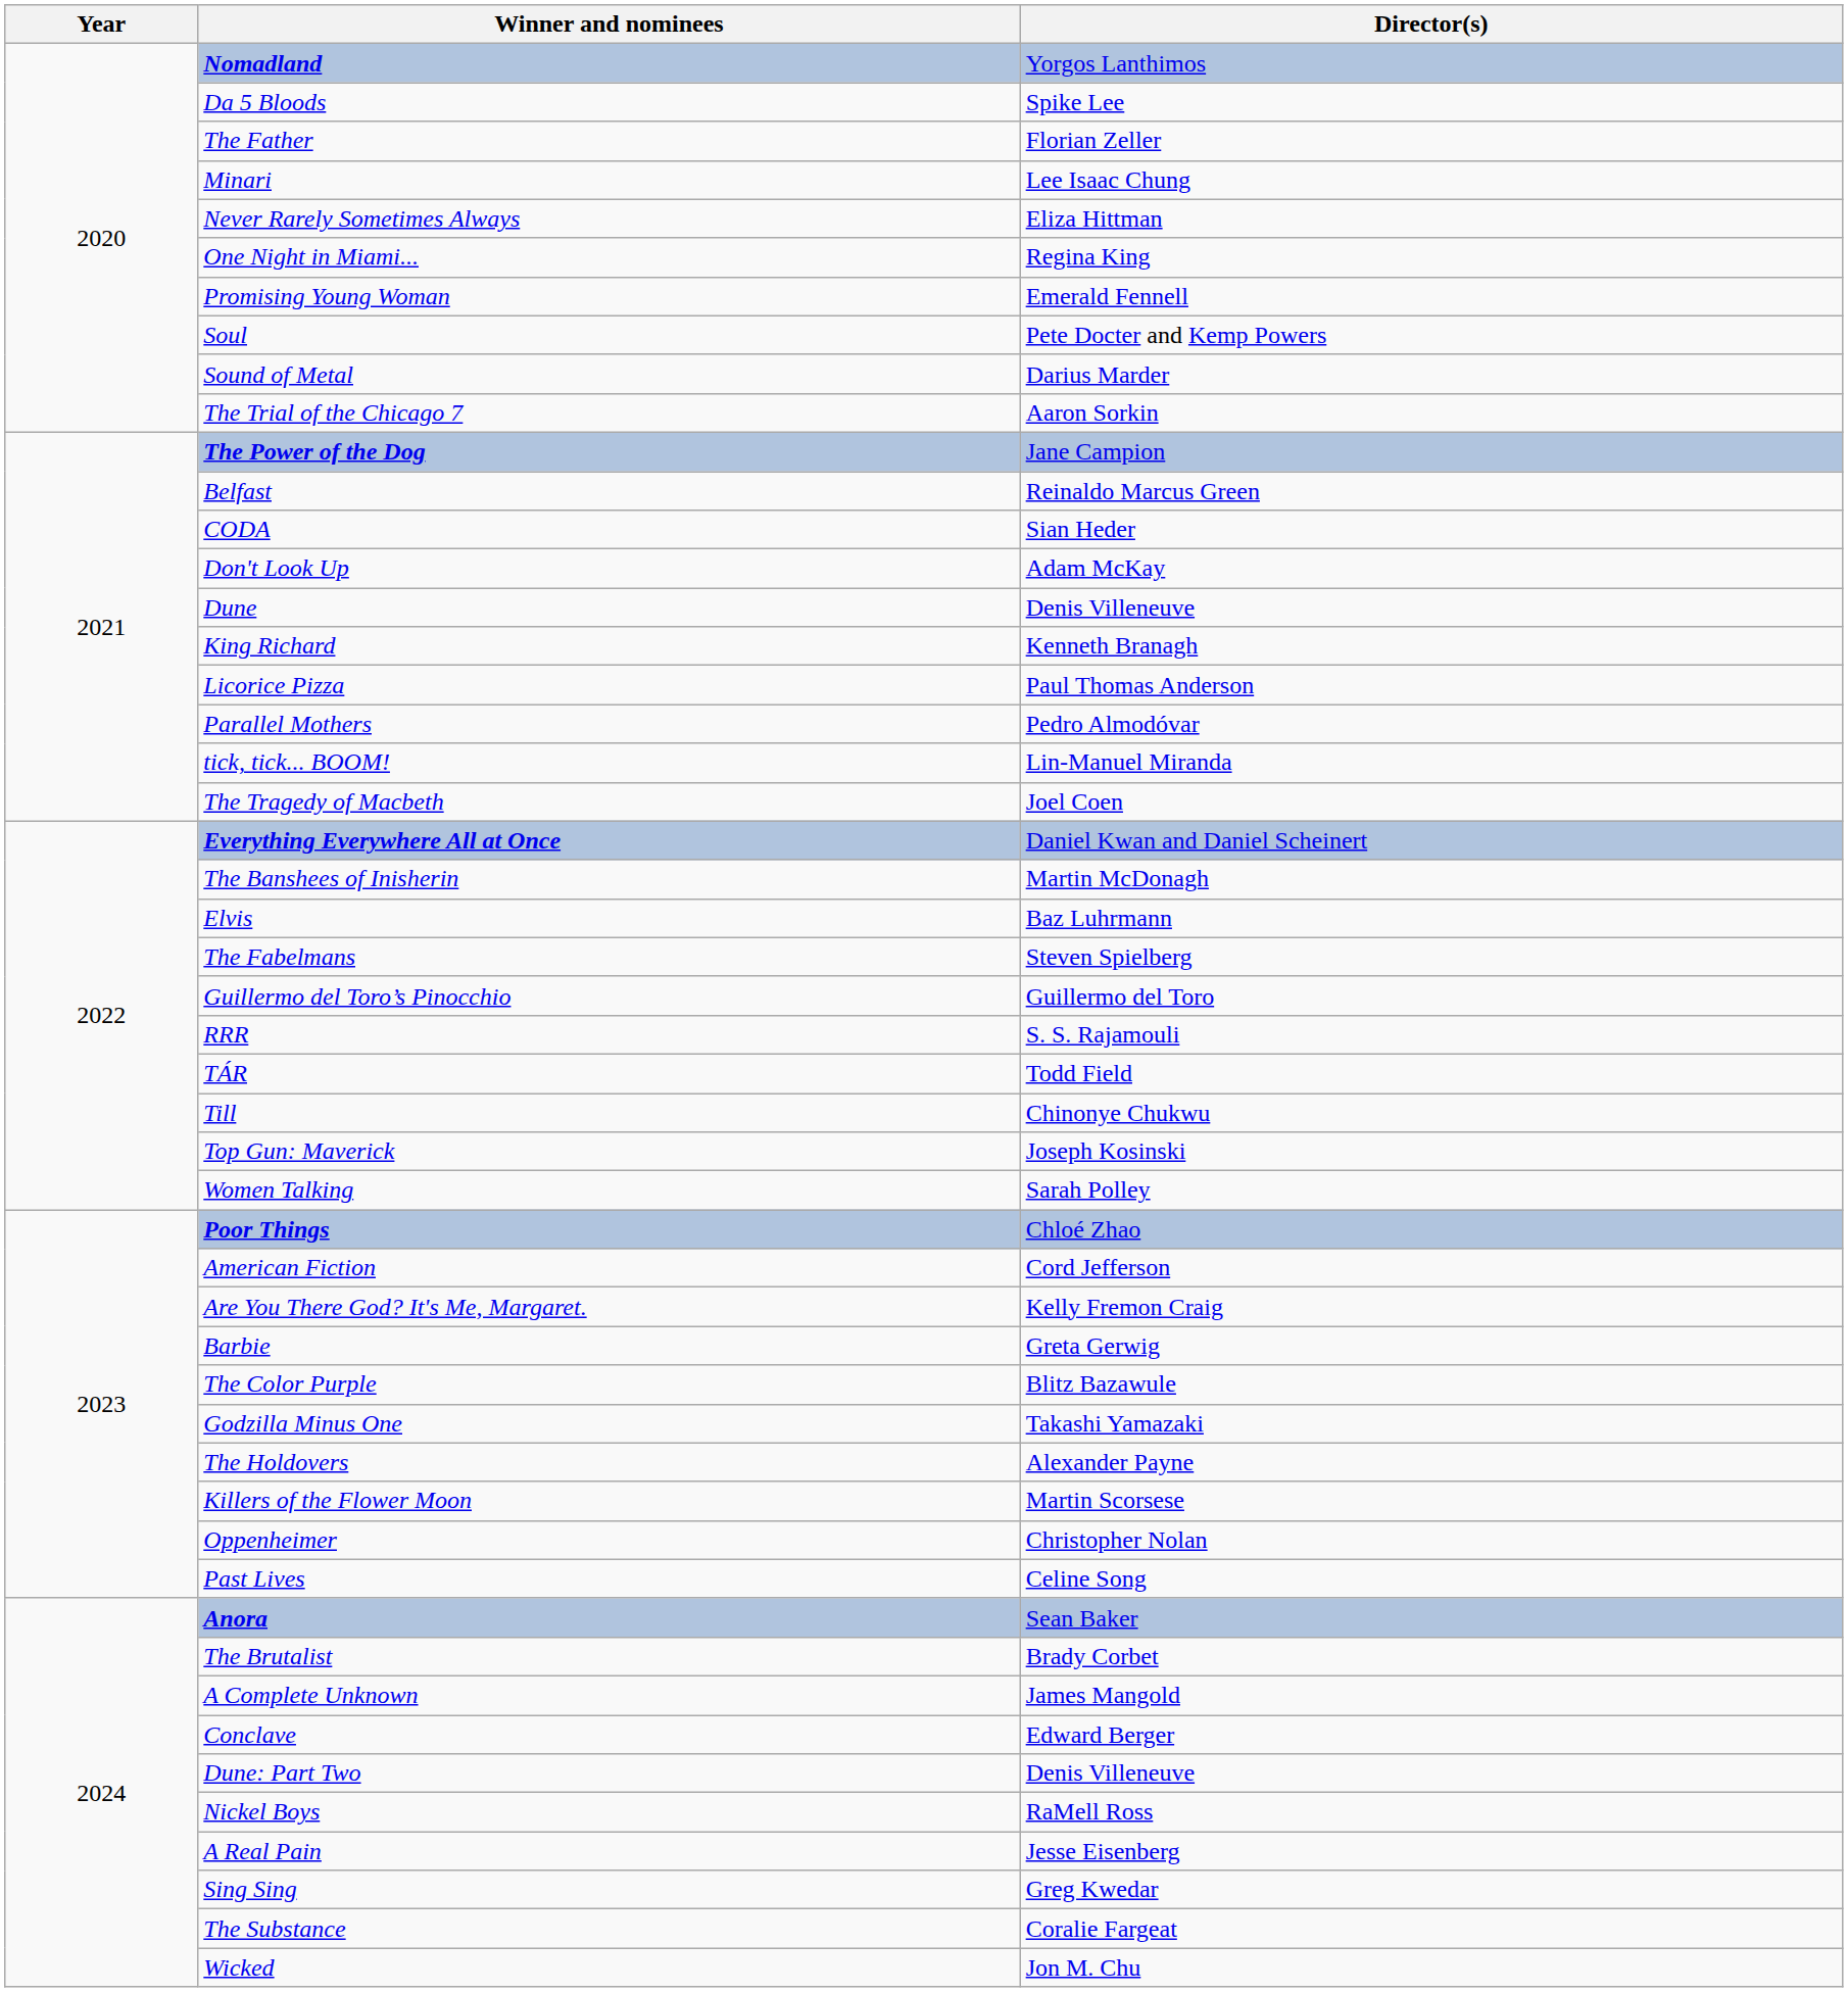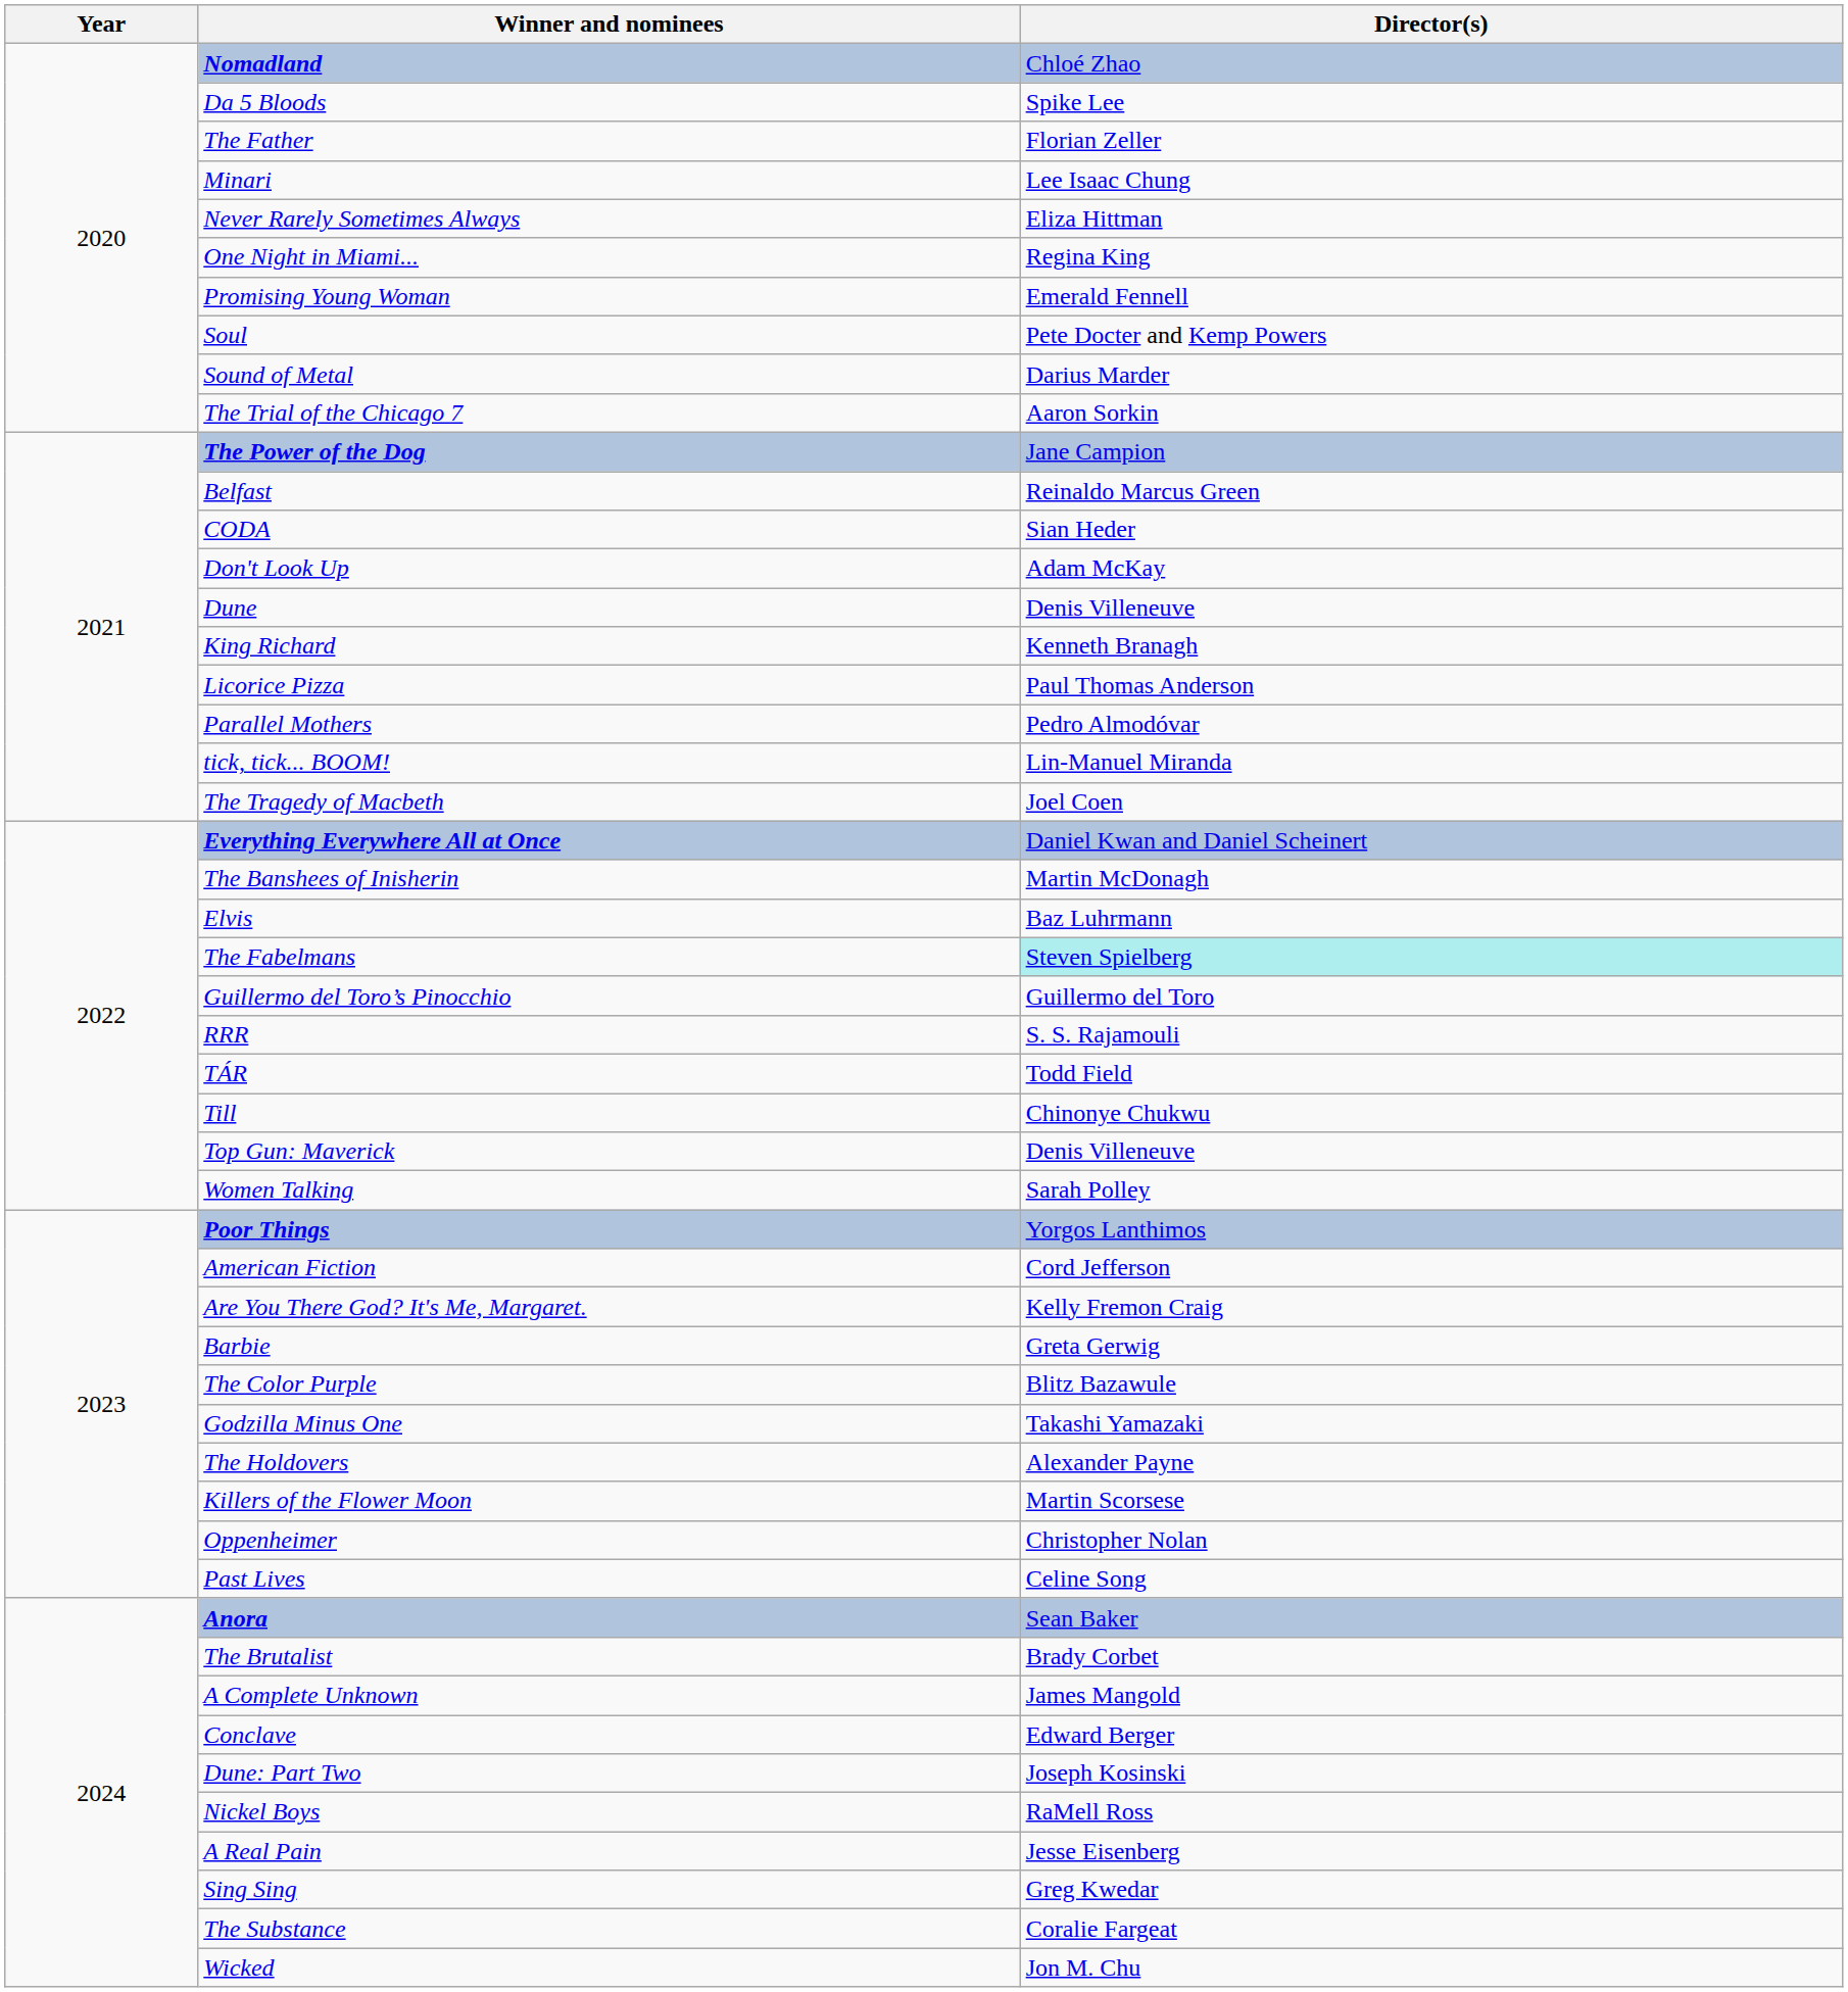Nomadland | Director(s): Yorgos Lanthimos -> Chloé Zhao
The Fabelmans | Director(s): no background -> paleturquoise background
Top Gun: Maverick | Director(s): Joseph Kosinski -> Denis Villeneuve
Poor Things | Director(s): Chloé Zhao -> Yorgos Lanthimos
Dune: Part Two | Director(s): Denis Villeneuve -> Joseph Kosinski
